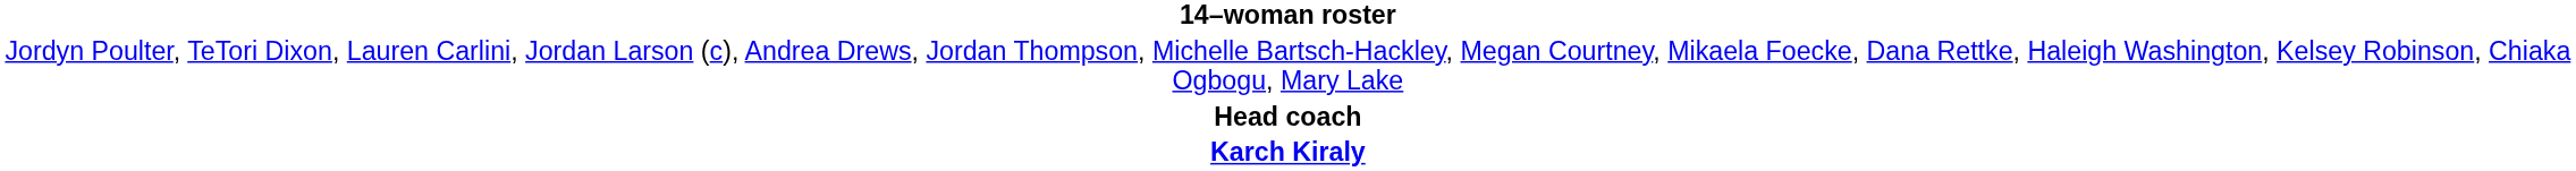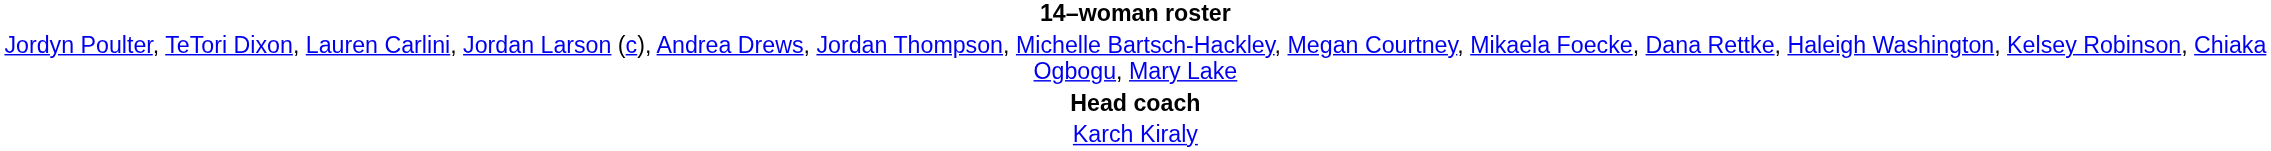row 4 | column 1: bold -> normal
